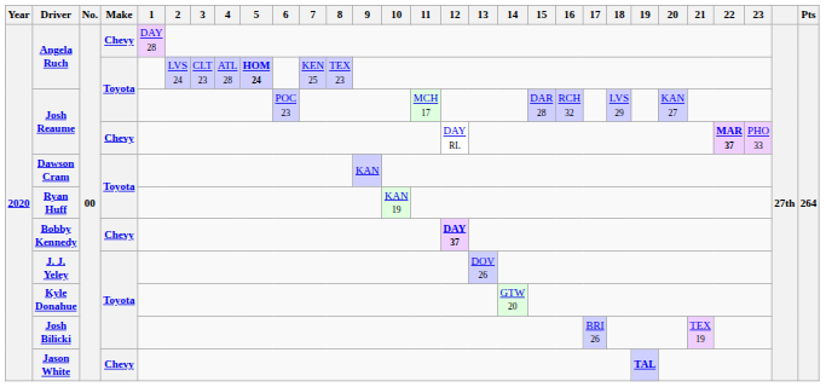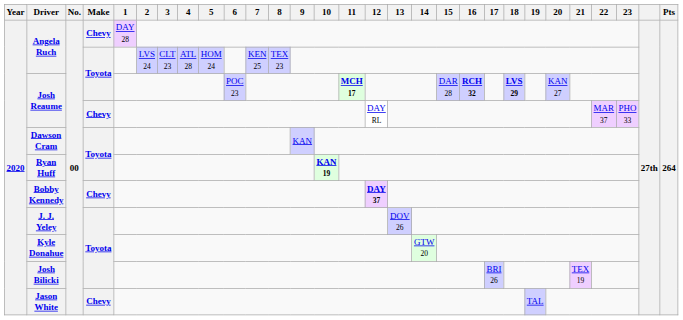Angela Ruch / Toyota | 5: bold -> normal
Josh Reaume / Toyota | 11: normal -> bold
Josh Reaume / Toyota | 16: normal -> bold
Josh Reaume / Toyota | 18: normal -> bold
Josh Reaume / Chevy | 22: bold -> normal
Ryan Huff | 10: normal -> bold
Jason White | 19: bold -> normal
